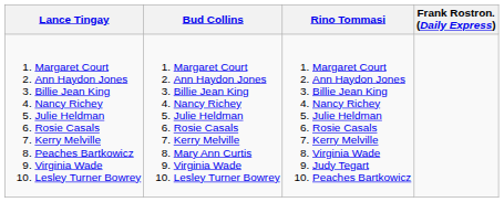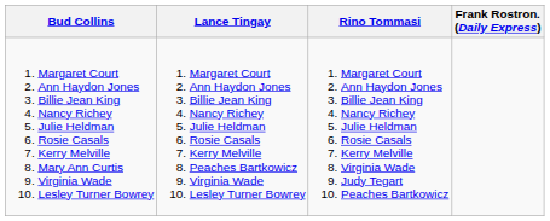columns swapped: Lance Tingay <-> Bud Collins
